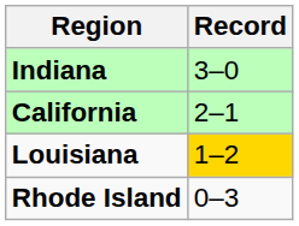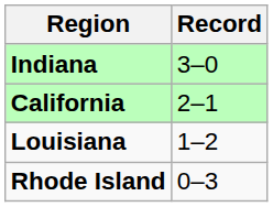Louisiana | Record: gold background -> no background
